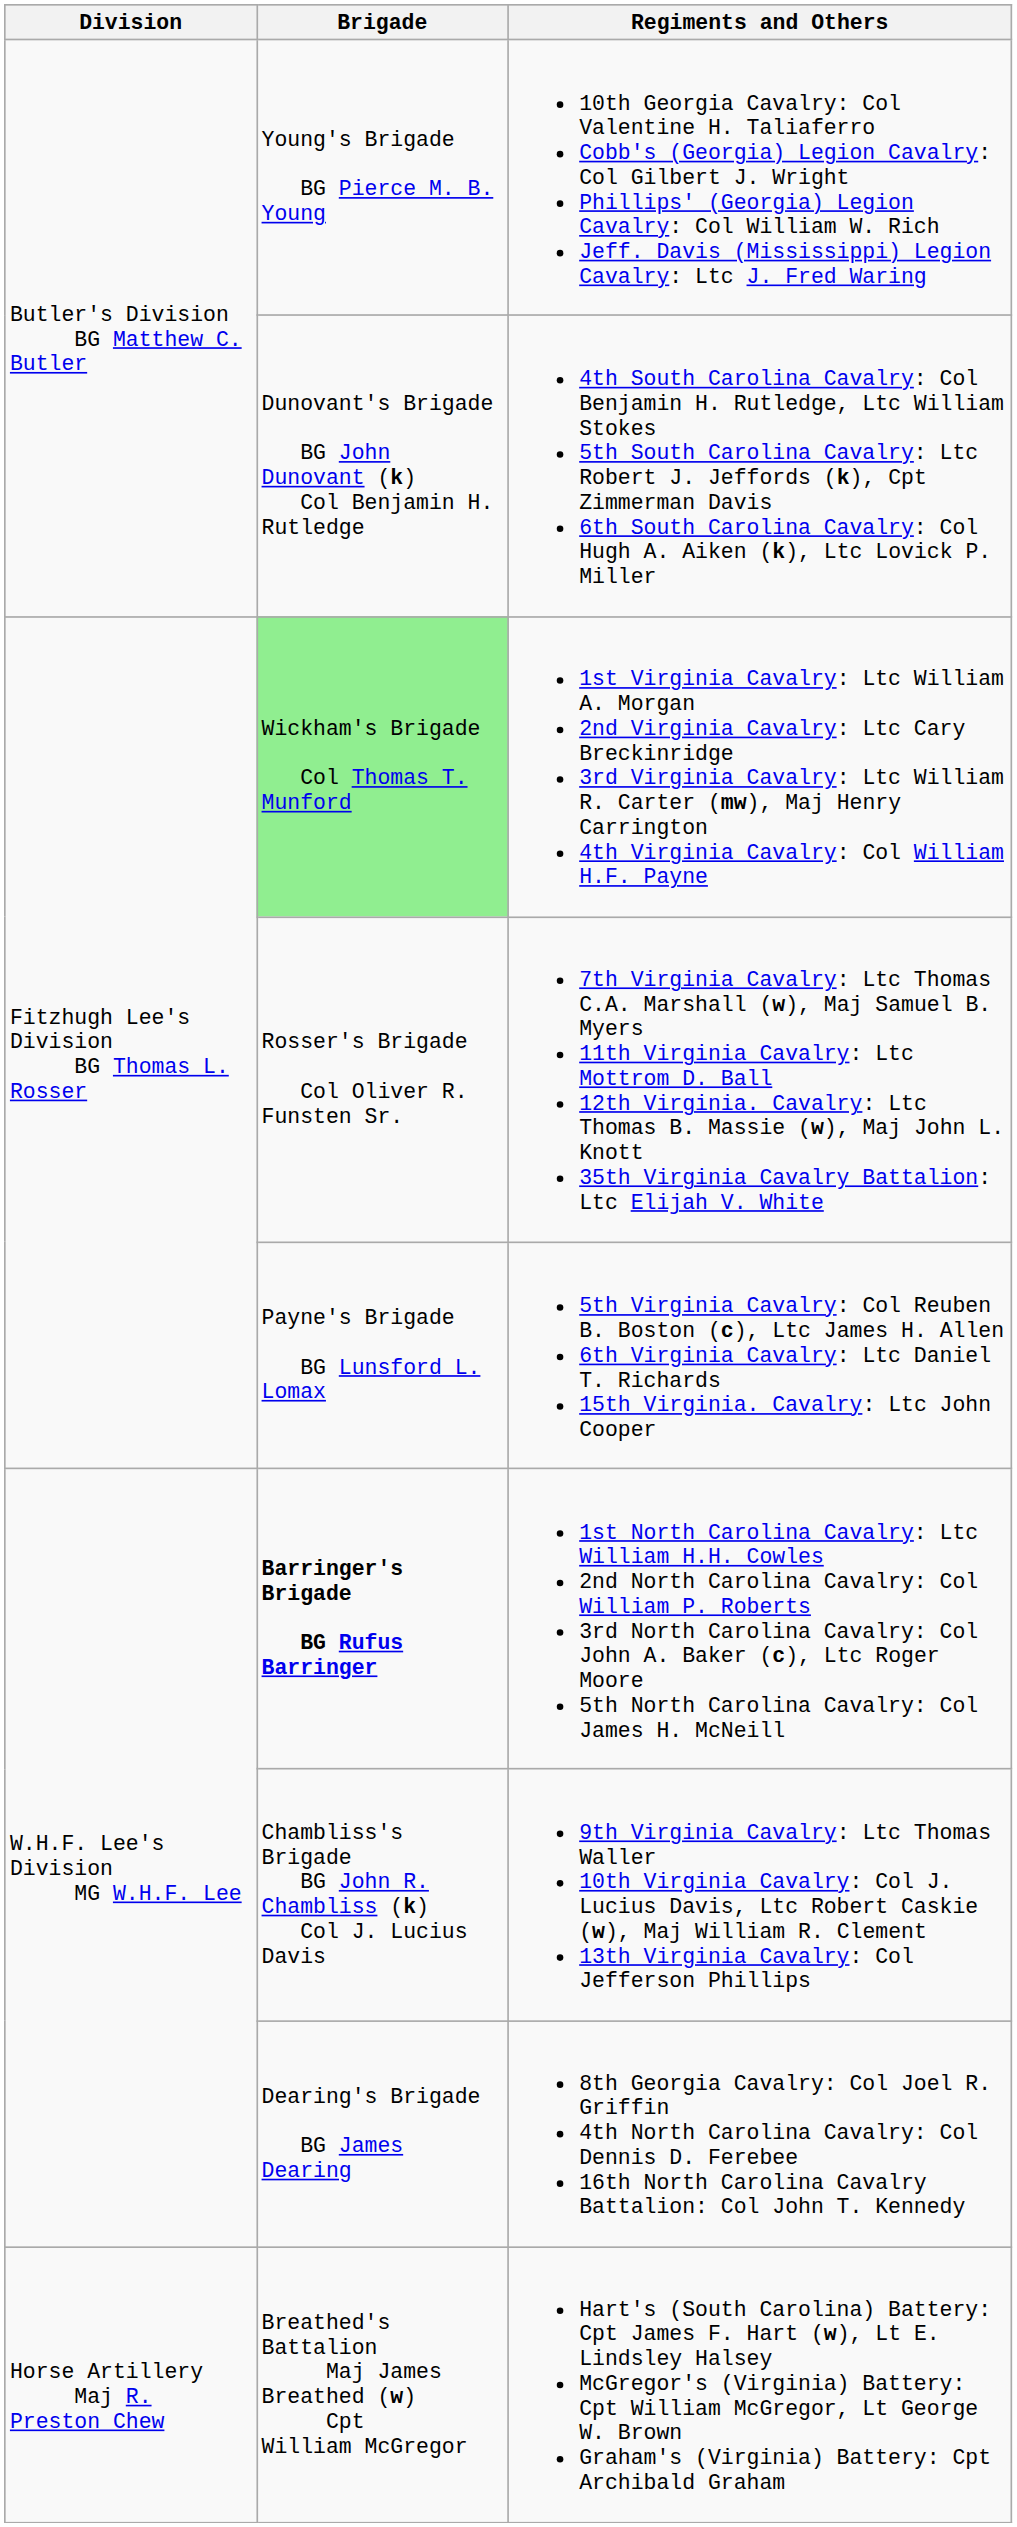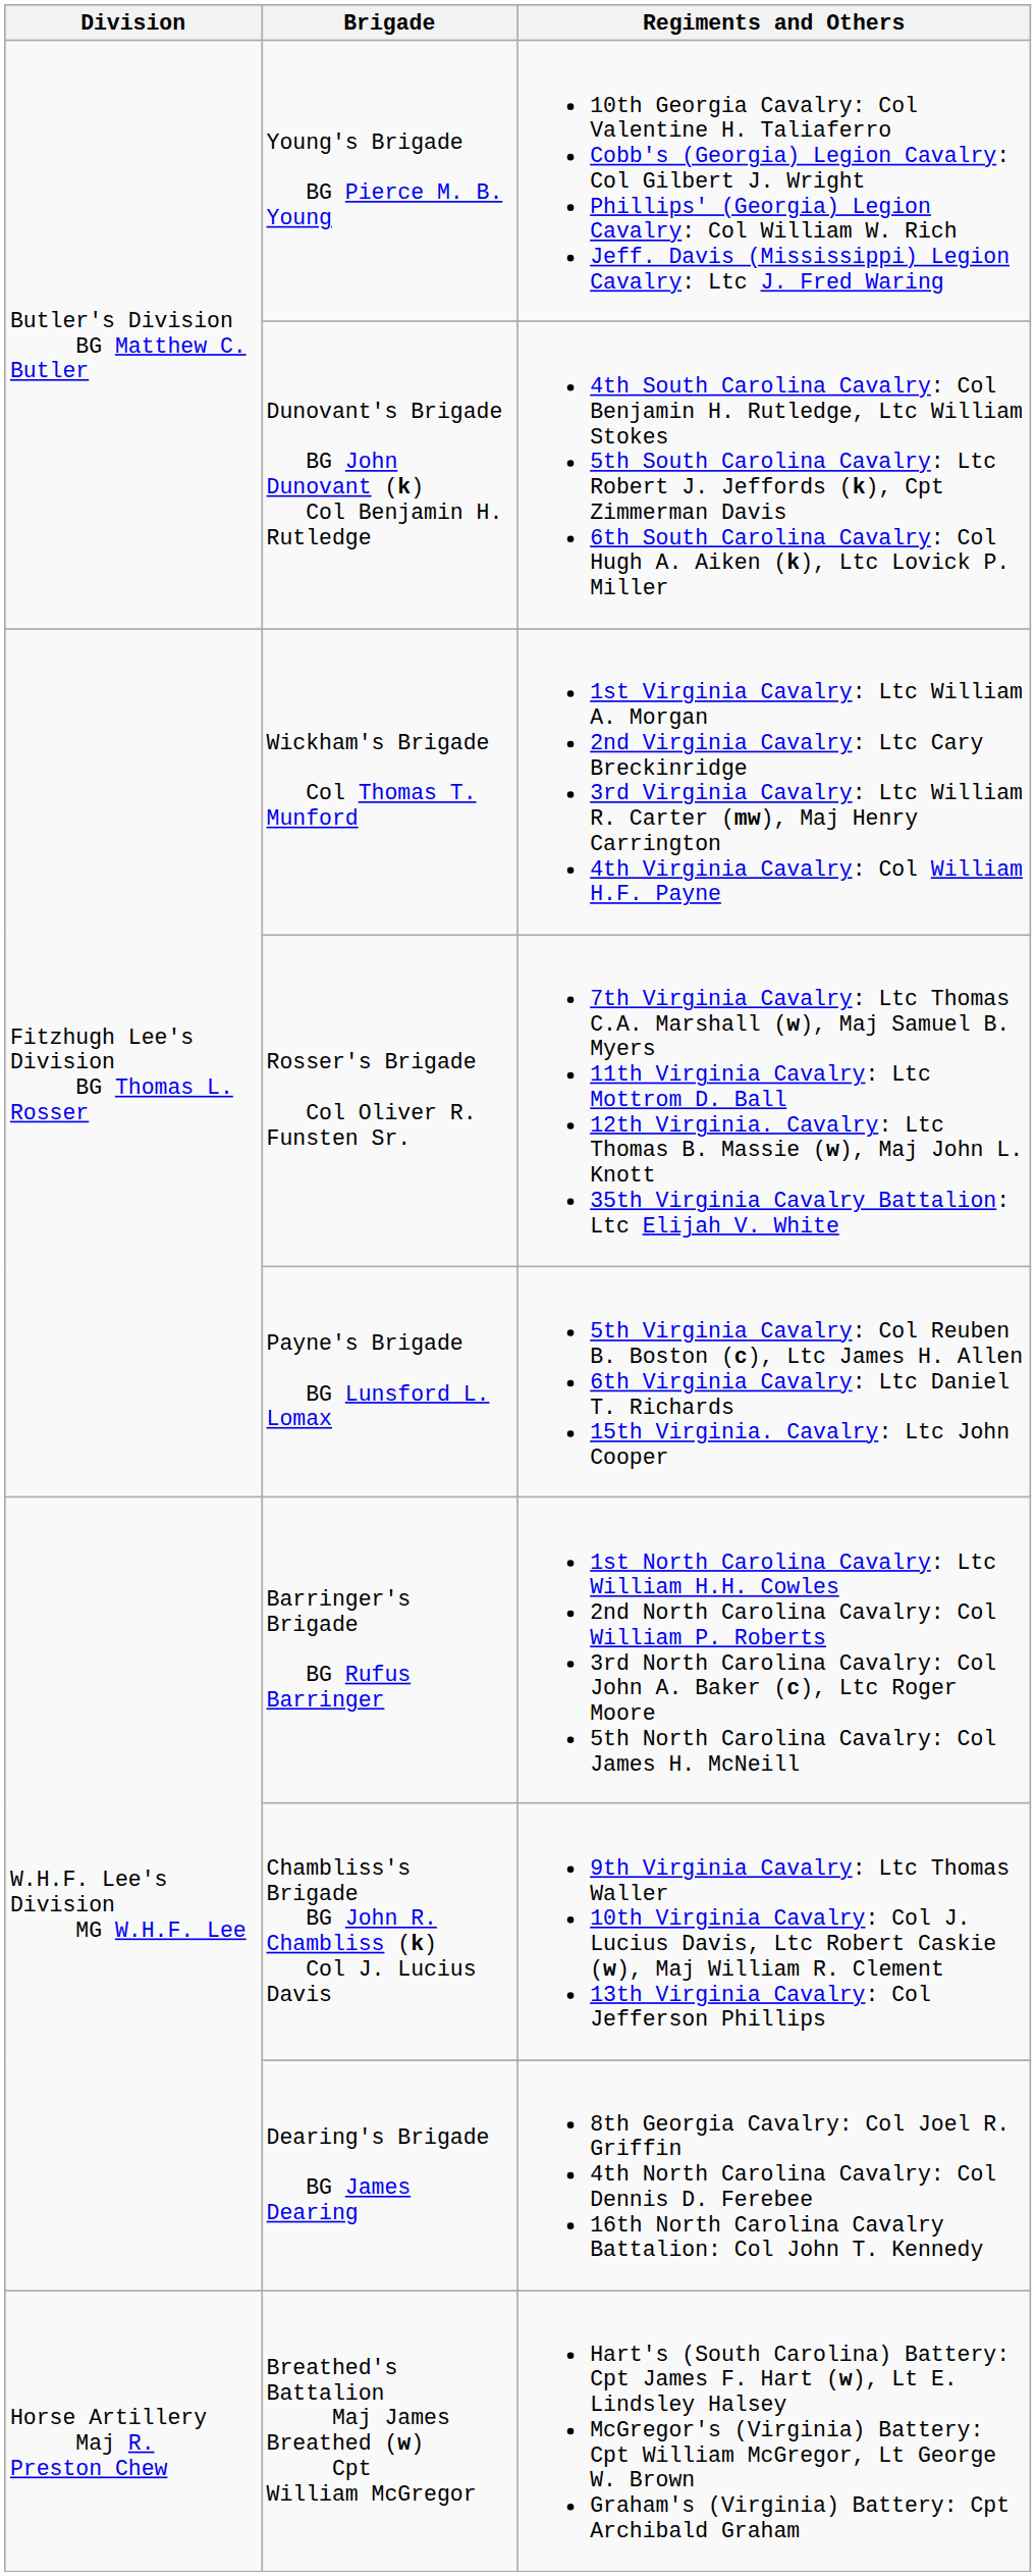Wickham's Brigade Col Thomas T. Munford | Brigade: lightgreen background -> no background
Barringer's Brigade BG Rufus Barringer | Brigade: bold -> normal
